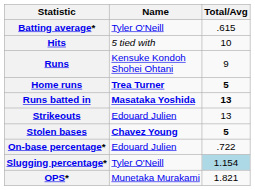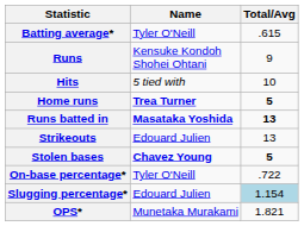rows swapped: Hits <-> Runs
On-base percentage* | Name: Edouard Julien -> Tyler O'Neill
Slugging percentage* | Name: Tyler O'Neill -> Edouard Julien
